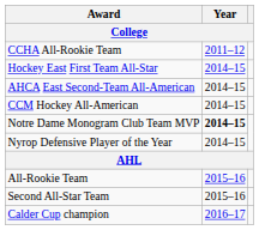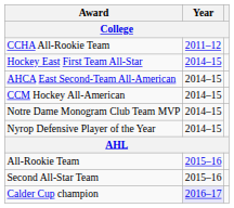Notre Dame Monogram Club Team MVP | Year: bold -> normal
Calder Cup champion | Year: no background -> lavender background
